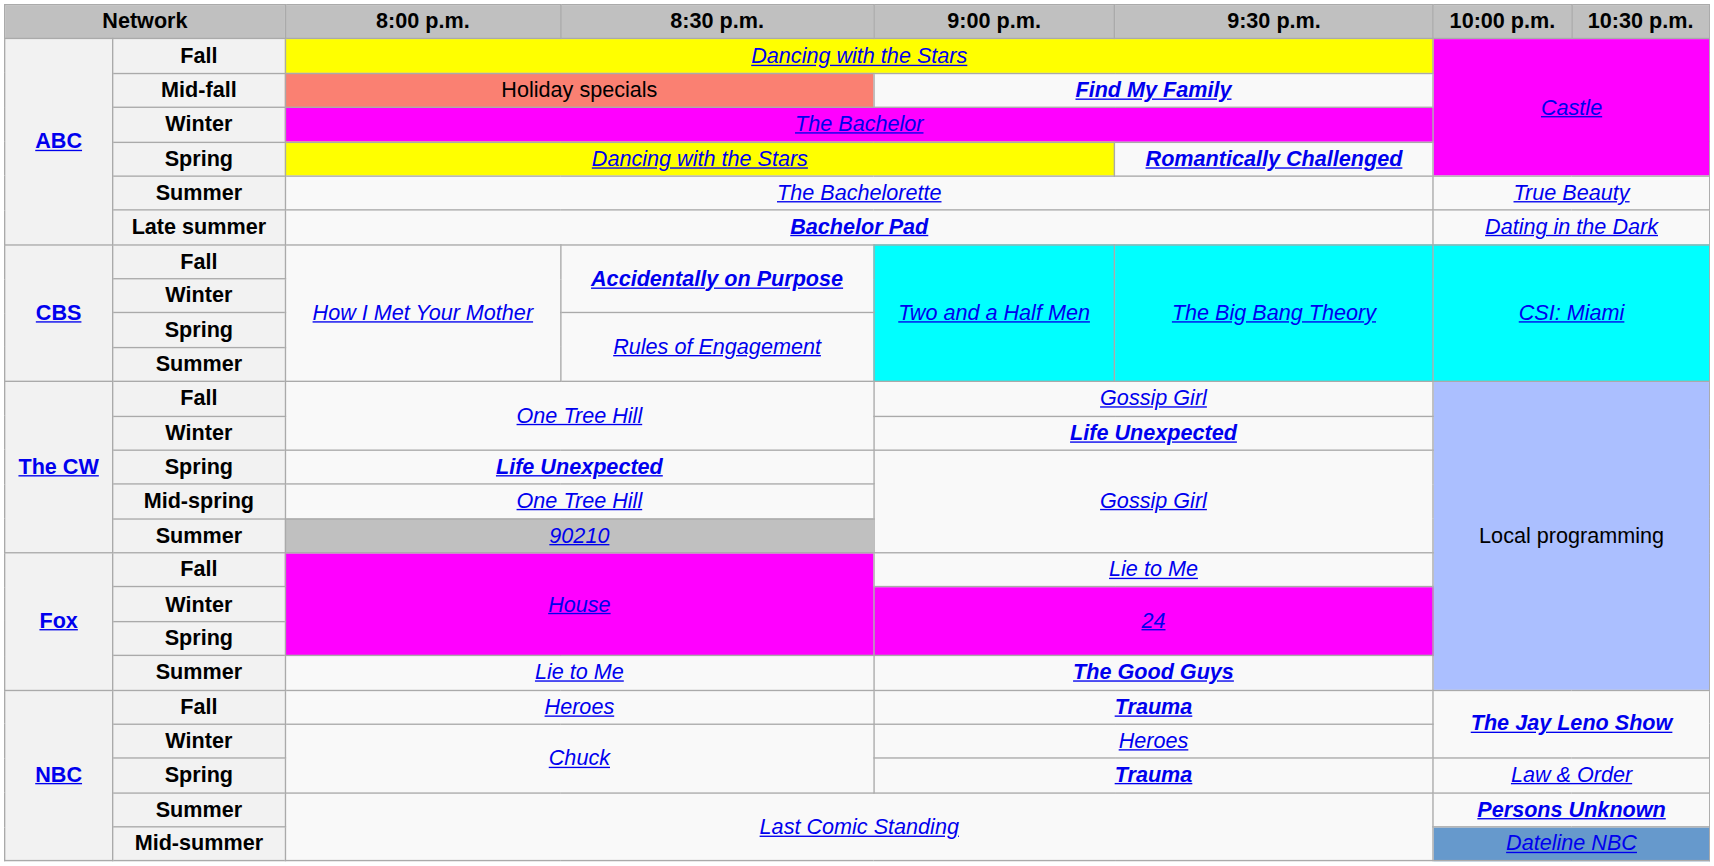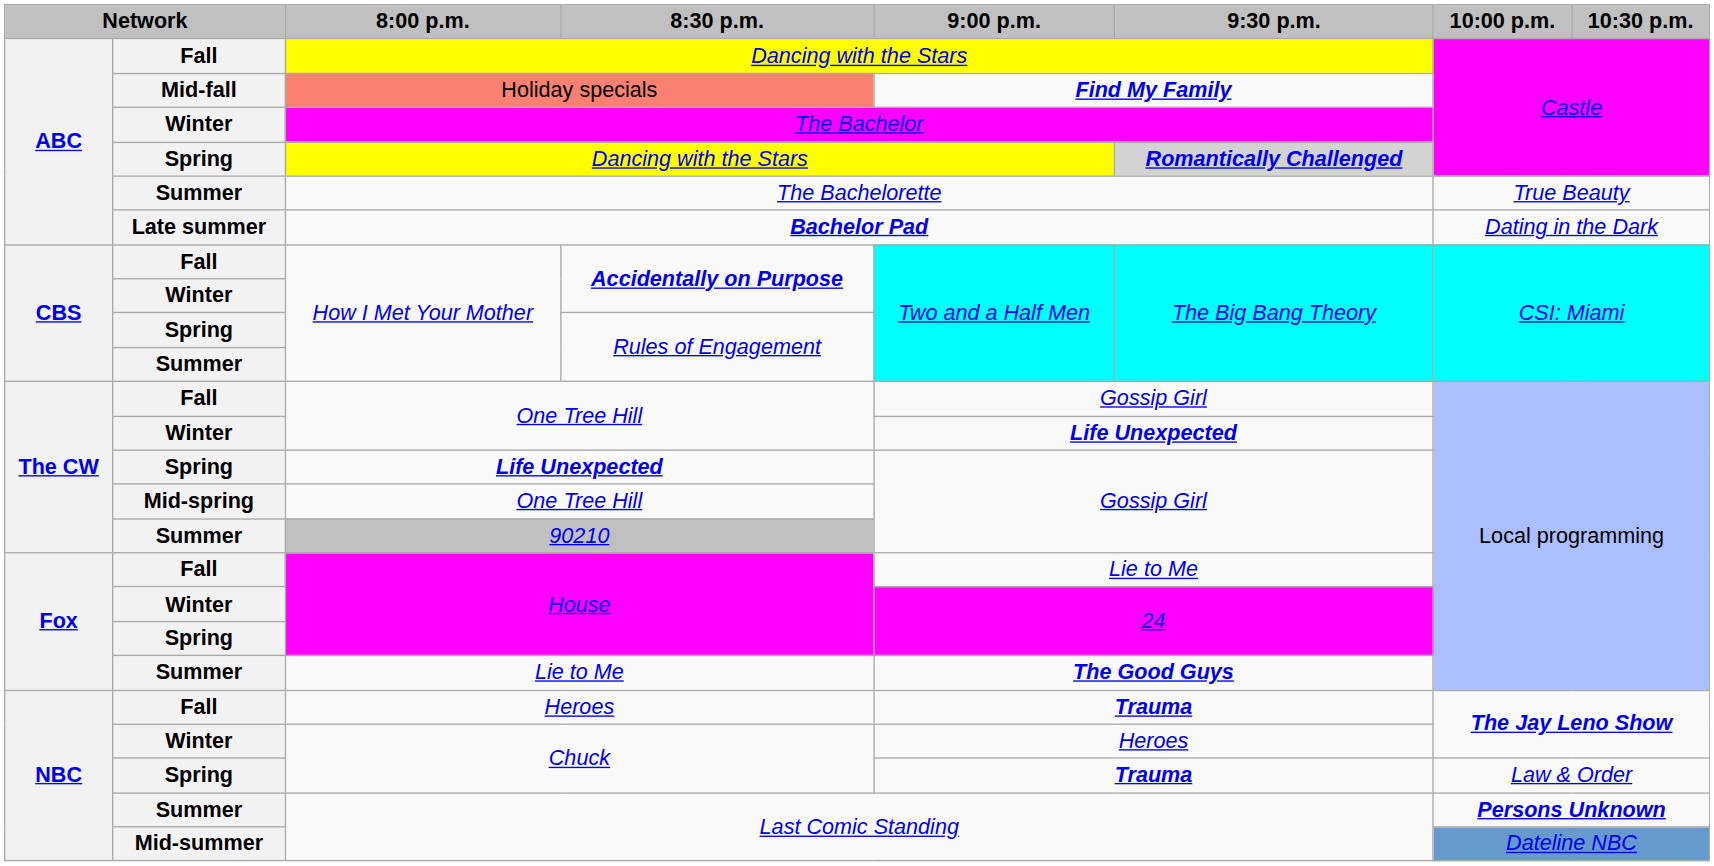Spring / Dancing with the Stars | 9:30 p.m.: no background -> lightgrey background
